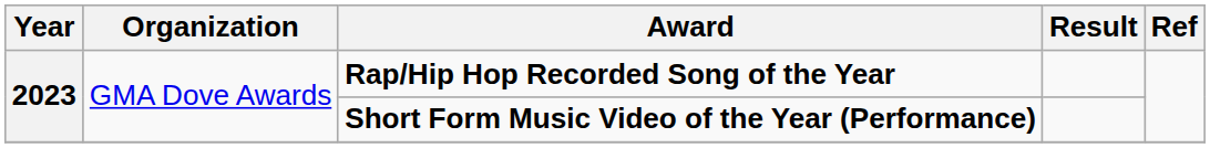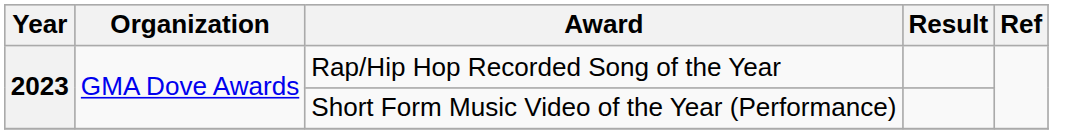Rap/Hip Hop Recorded Song of the Year | Award: bold -> normal
Short Form Music Video of the Year (Performance) | Award: bold -> normal
